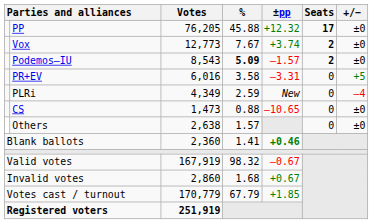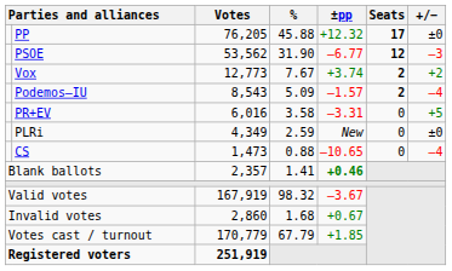+ row: PSOE | 53,562 | 31.90 | –6.77 | 12 | –3
Vox | +/−: ±0 -> +2
Podemos–IU | %: bold -> normal
Podemos–IU | +/−: ±0 -> –4
PLRi | +/−: –4 -> ±0
CS | +/−: ±0 -> –4
- row: Others | 2,638 | 1.57 | 0 | ±0
Blank ballots | Votes: 2,360 -> 2,357
Valid votes | ±pp: –0.67 -> –3.67
